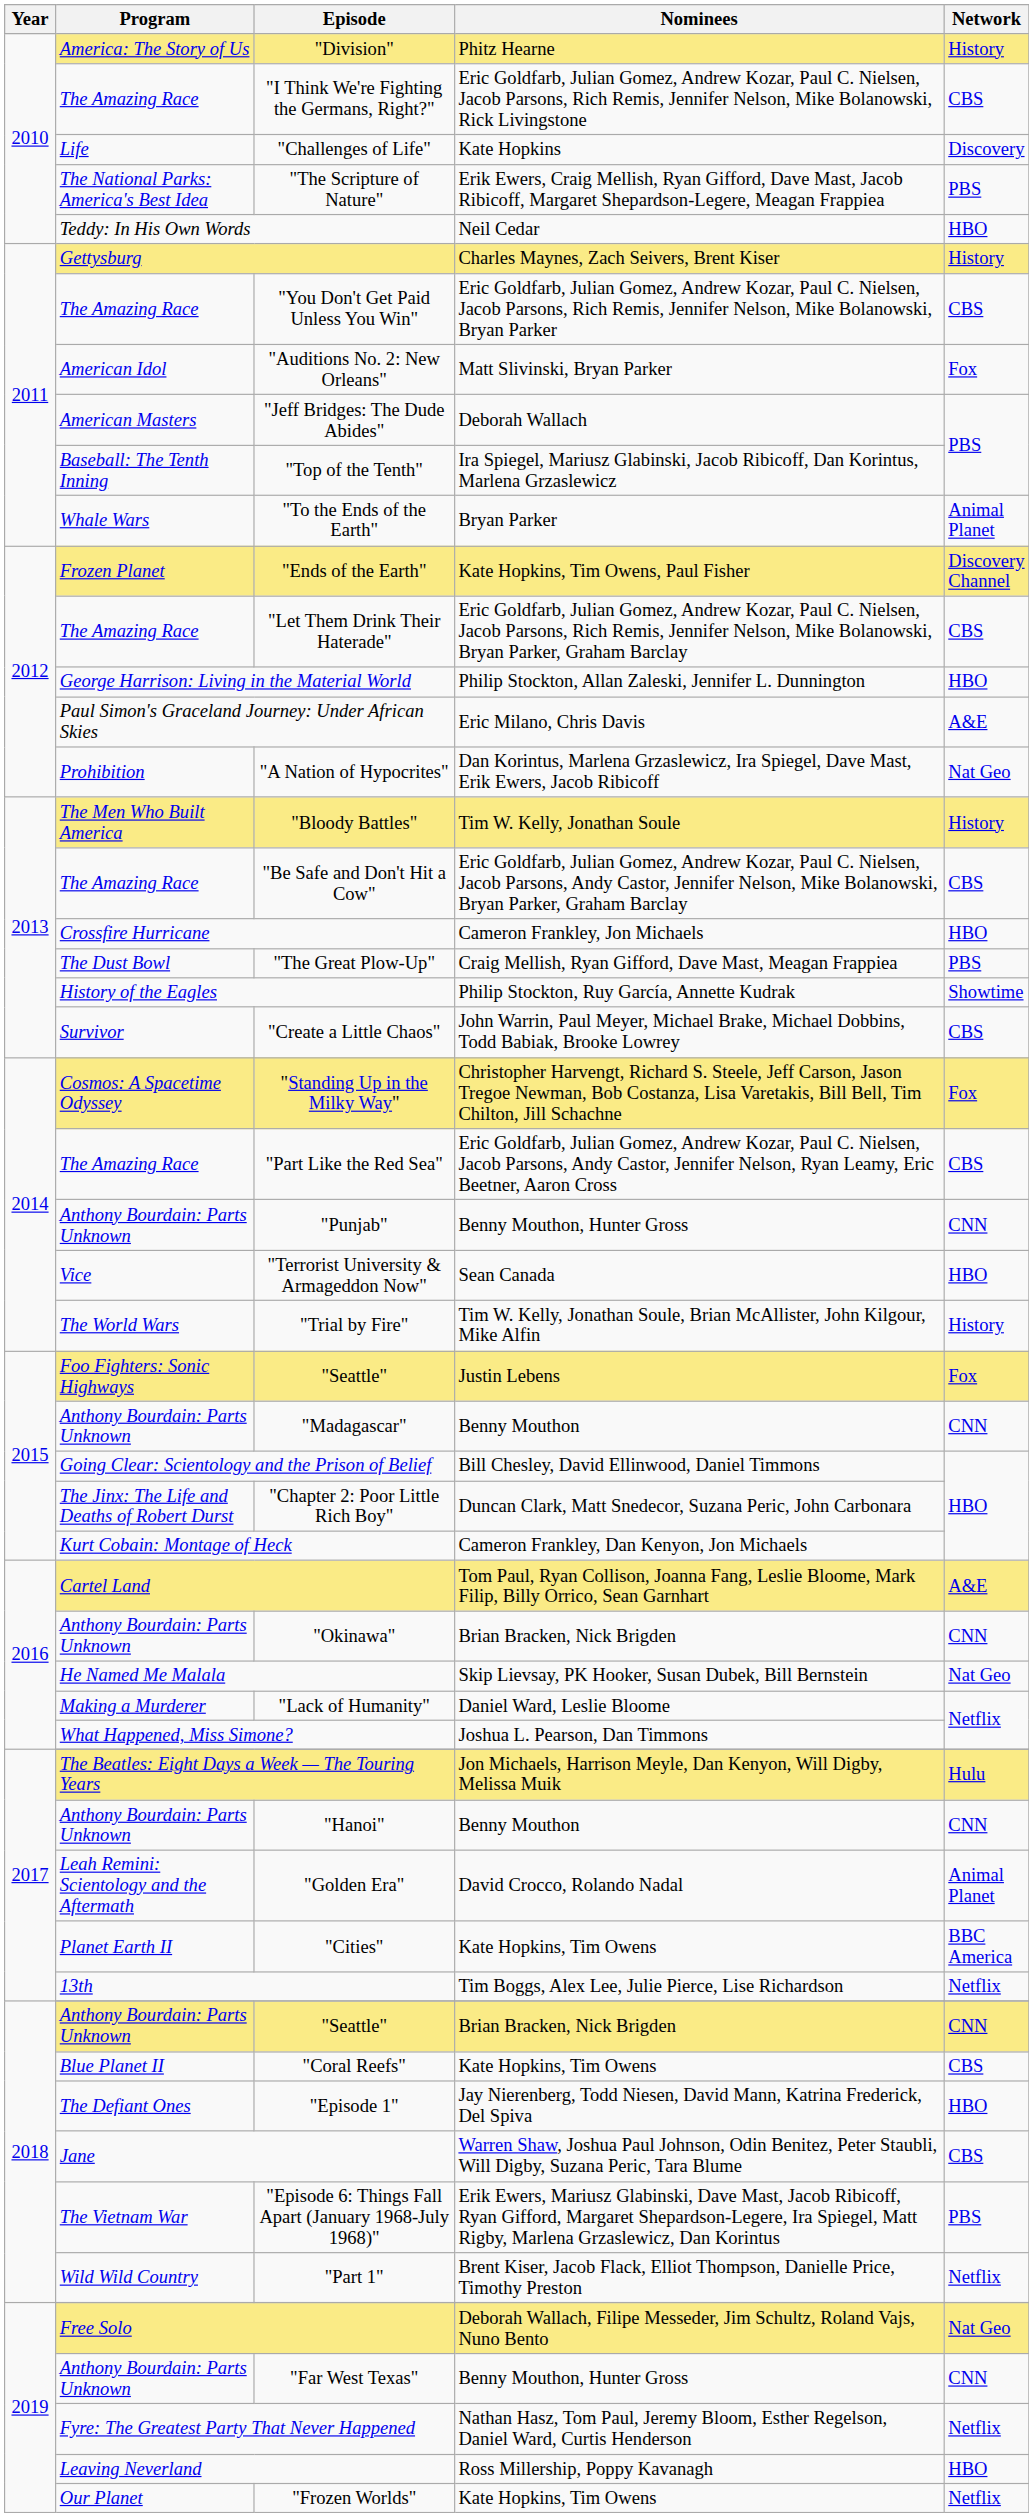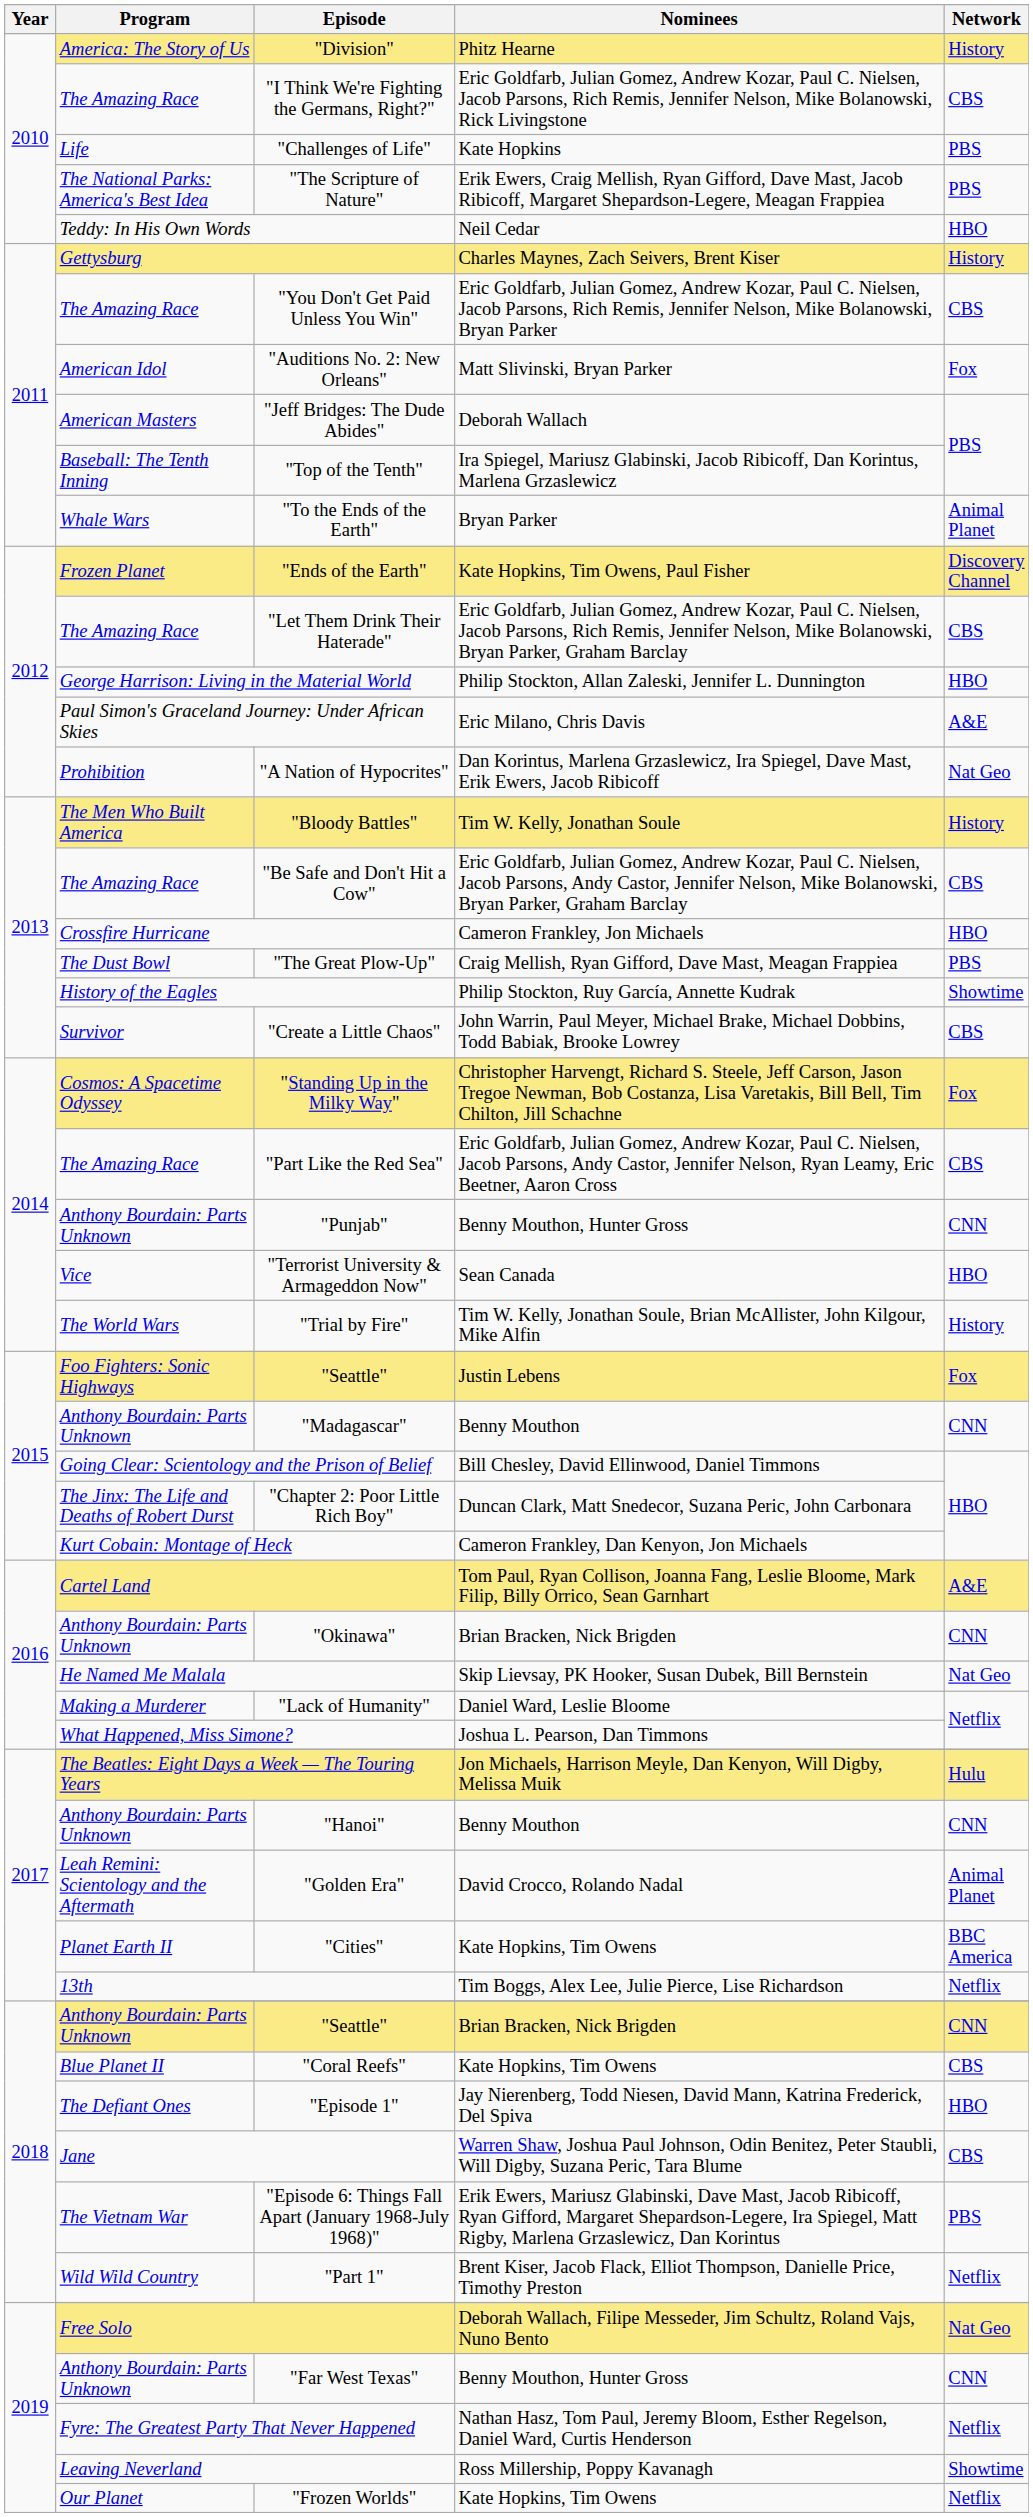"Challenges of Life" | Network: Discovery -> PBS
Leaving Neverland | Network: HBO -> Showtime
